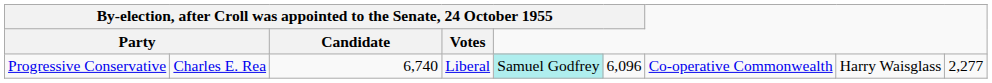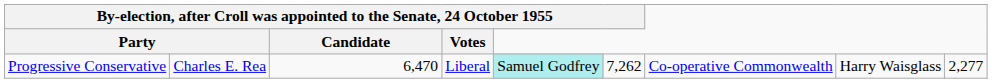Progressive Conservative | column 3: 6,740 -> 6,470
Progressive Conservative | column 6: 6,096 -> 7,262
